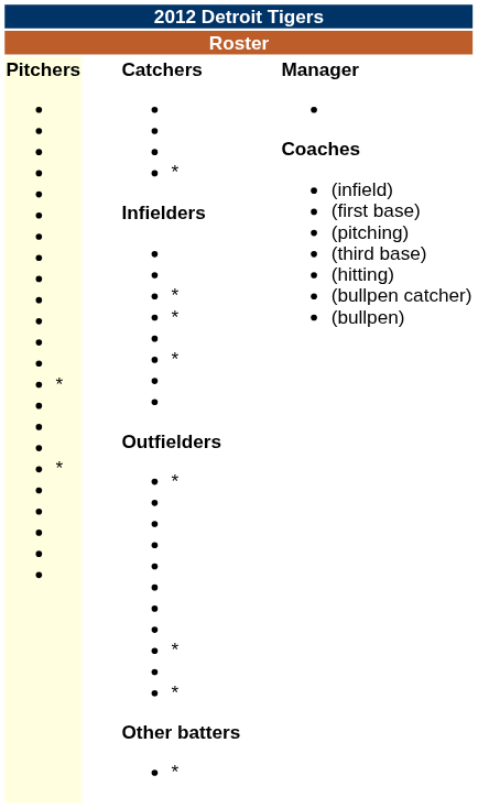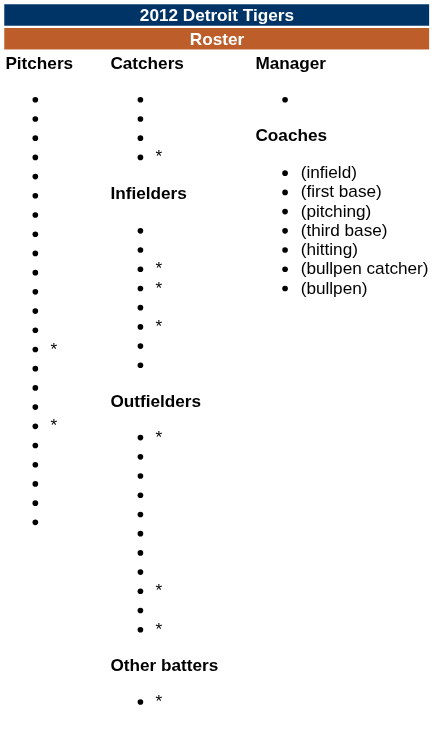Pitchers * * | column 1: lightyellow background -> no background
